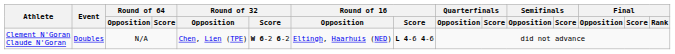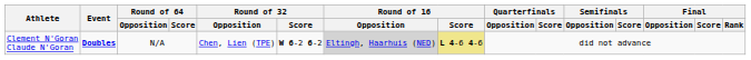Clement N'Goran Claude N'Goran | Event: normal -> bold
Clement N'Goran Claude N'Goran | Round of 16 / Opposition: no background -> lightgrey background
Clement N'Goran Claude N'Goran | Round of 16 / Score: no background -> khaki background
